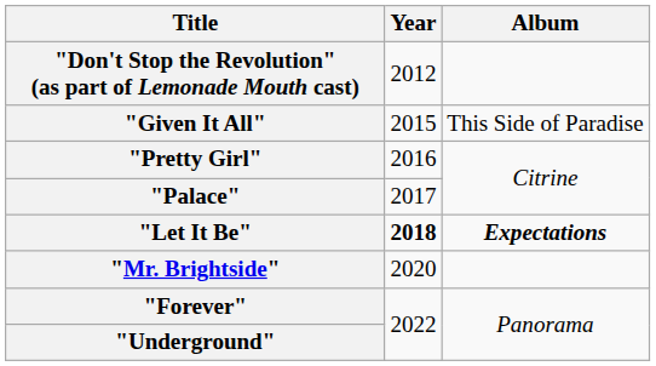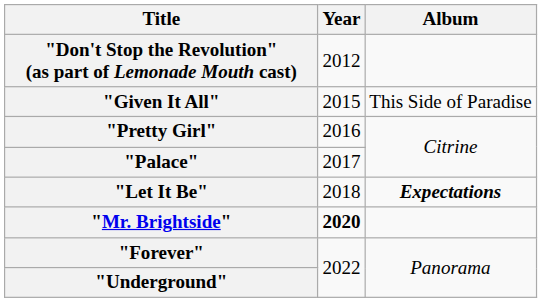"Let It Be" | Year: bold -> normal
"Mr. Brightside" | Year: normal -> bold
